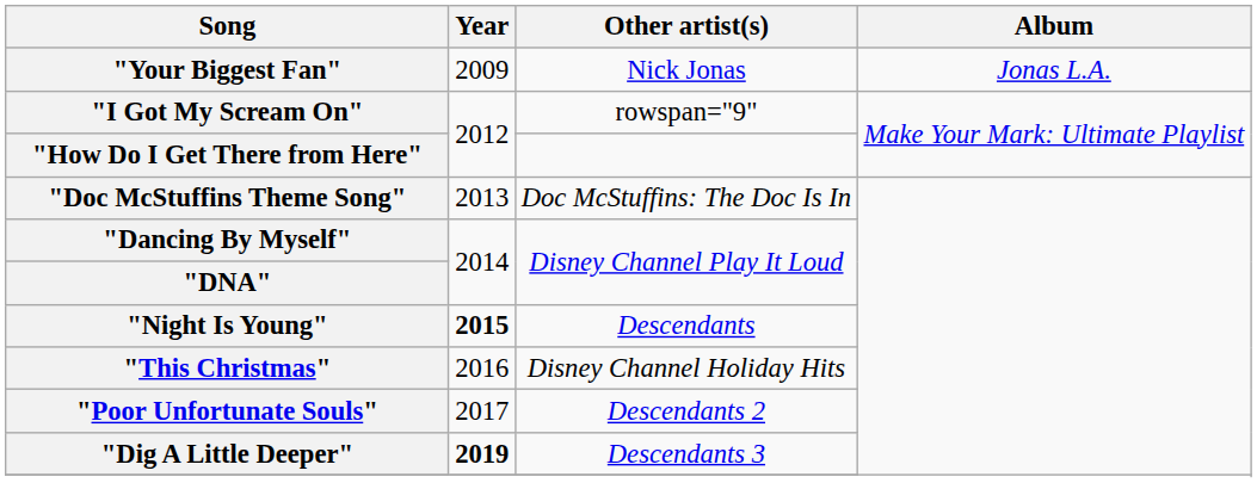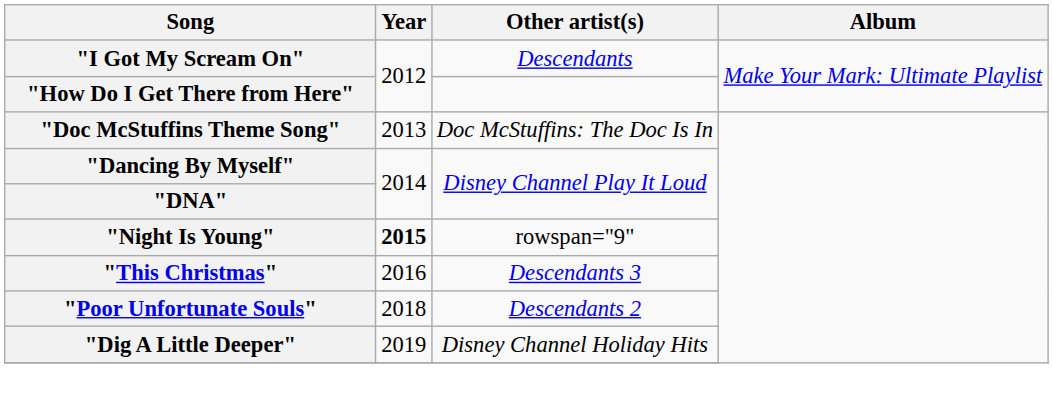- row: "Your Biggest Fan" | 2009 | Nick Jonas | Jonas L.A.
"I Got My Scream On" | Other artist(s): rowspan="9" -> Descendants
"Night Is Young" | Other artist(s): Descendants -> rowspan="9"
"This Christmas" | Other artist(s): Disney Channel Holiday Hits -> Descendants 3
"Poor Unfortunate Souls" | Year: 2017 -> 2018
"Dig A Little Deeper" | Year: bold -> normal
"Dig A Little Deeper" | Other artist(s): Descendants 3 -> Disney Channel Holiday Hits
